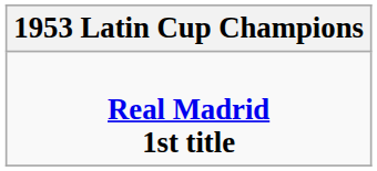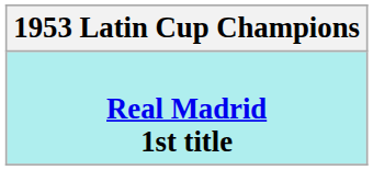row 2 | column 1: no background -> paleturquoise background
